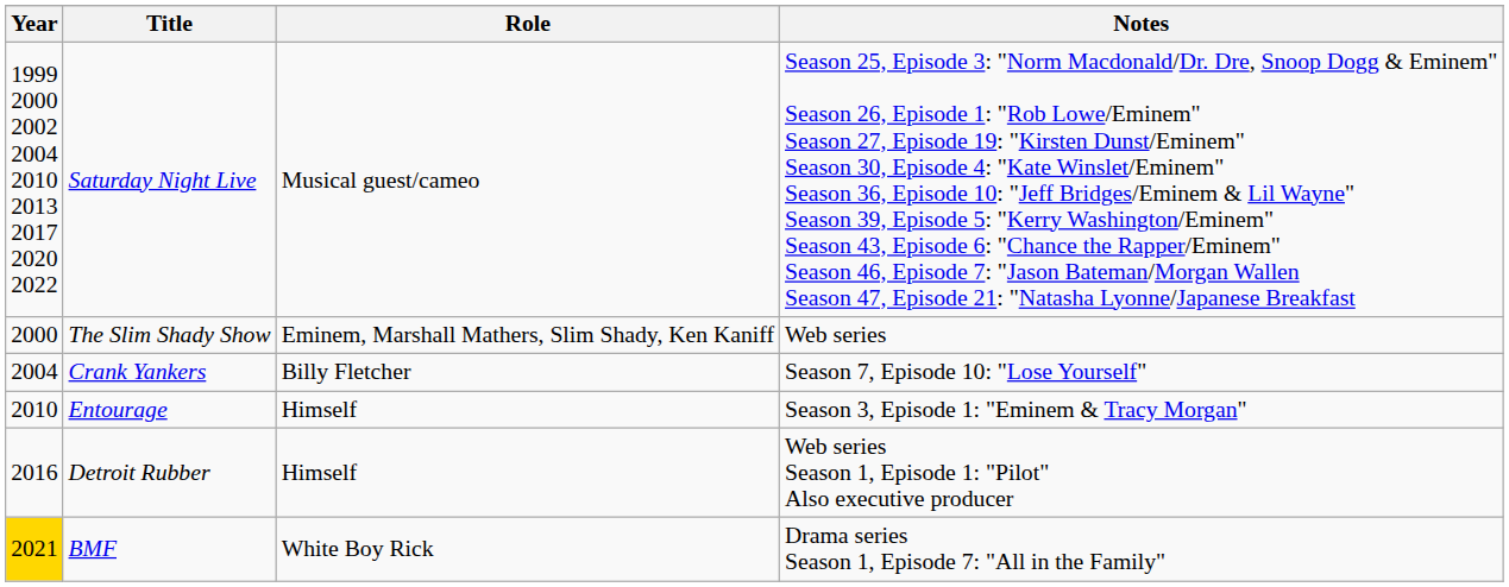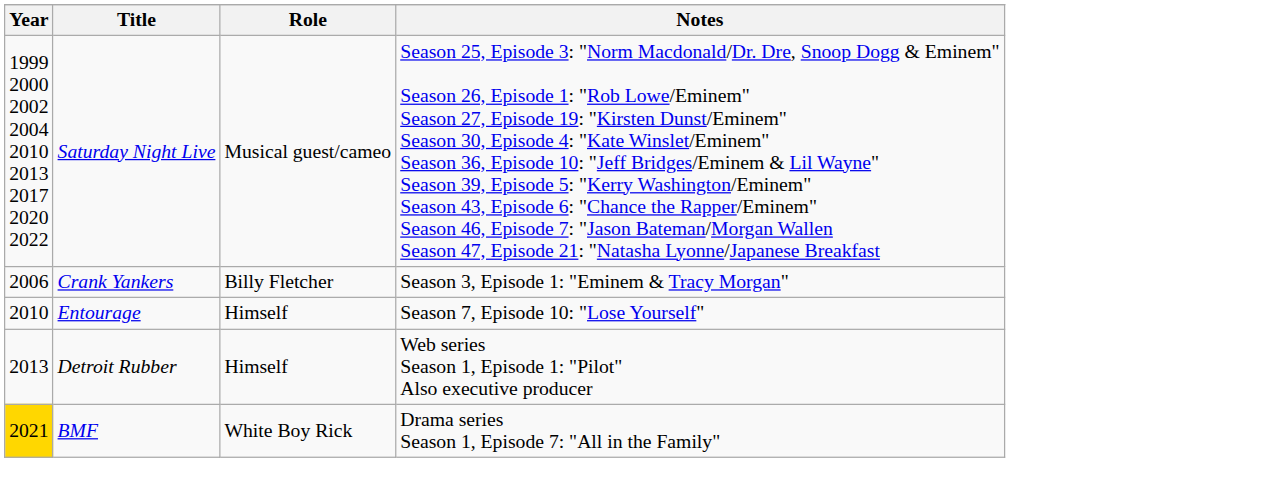- row: 2000 | The Slim Shady Show | Eminem, Marshall Mathers, Slim Shady, Ken Kaniff | Web series
Crank Yankers | Year: 2004 -> 2006
Crank Yankers | Notes: Season 7, Episode 10: "Lose Yourself" -> Season 3, Episode 1: "Eminem & Tracy Morgan"
Entourage | Notes: Season 3, Episode 1: "Eminem & Tracy Morgan" -> Season 7, Episode 10: "Lose Yourself"
Detroit Rubber | Year: 2016 -> 2013
